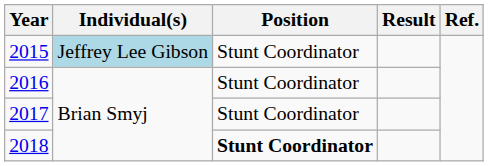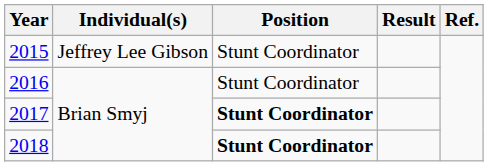2015 | Individual(s): lightblue background -> no background
2017 | Position: normal -> bold
